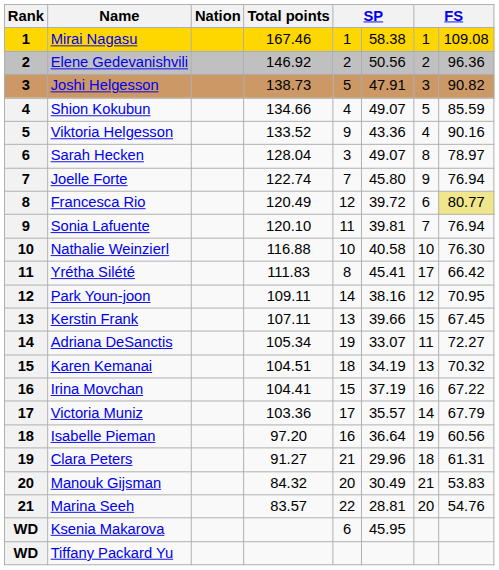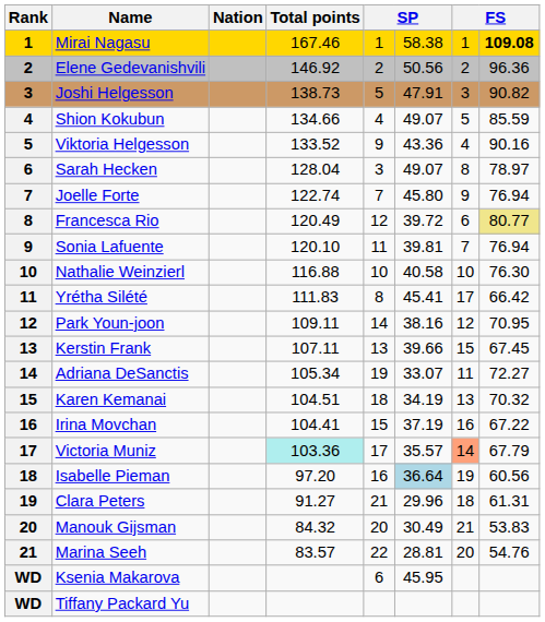Mirai Nagasu | column 8: normal -> bold
Victoria Muniz | Total points: no background -> paleturquoise background
Victoria Muniz | column 7: no background -> lightsalmon background
Isabelle Pieman | column 6: no background -> lightblue background
